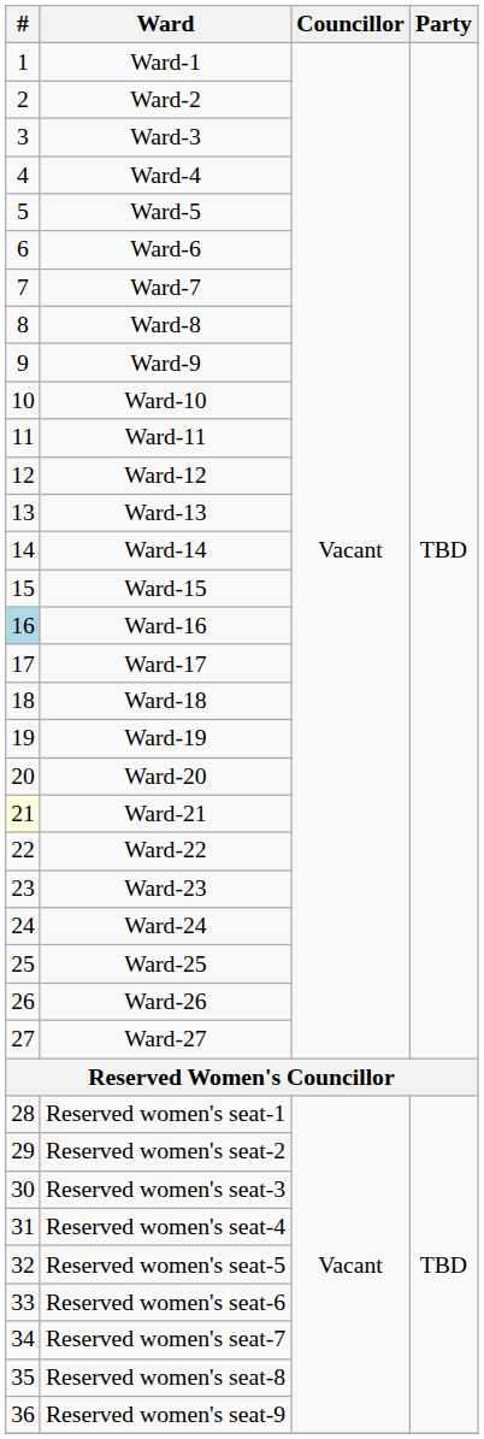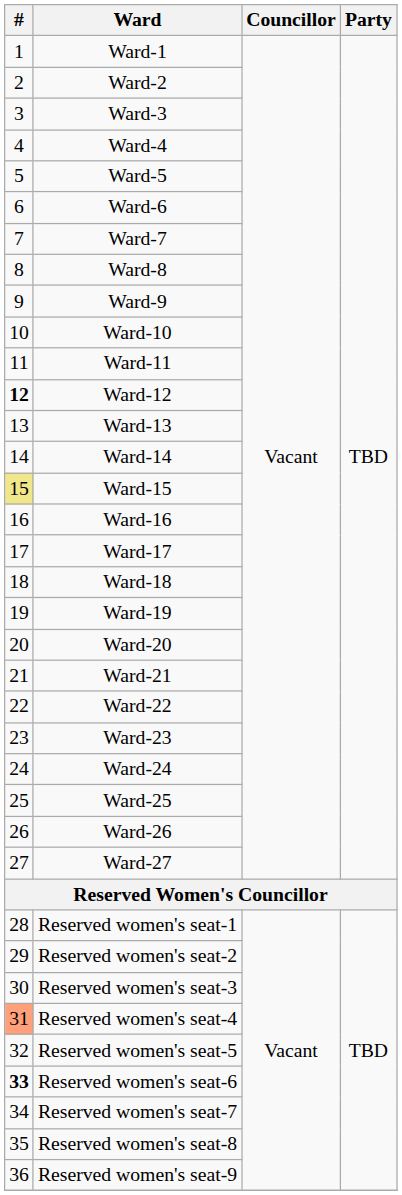Ward-12 | #: normal -> bold
Ward-15 | #: no background -> khaki background
Ward-16 | #: lightblue background -> no background
Ward-21 | #: lightyellow background -> no background
Reserved women's seat-4 | #: no background -> lightsalmon background
Reserved women's seat-6 | #: normal -> bold
